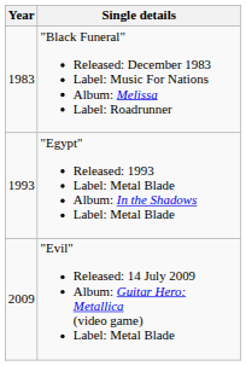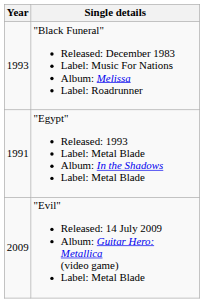row 2 | Year: 1983 -> 1993
row 3 | Year: 1993 -> 1991
